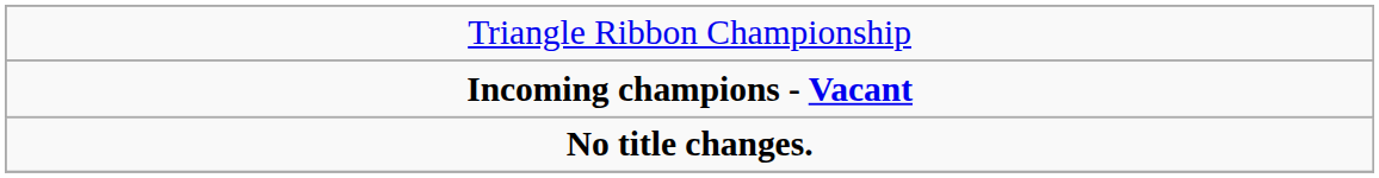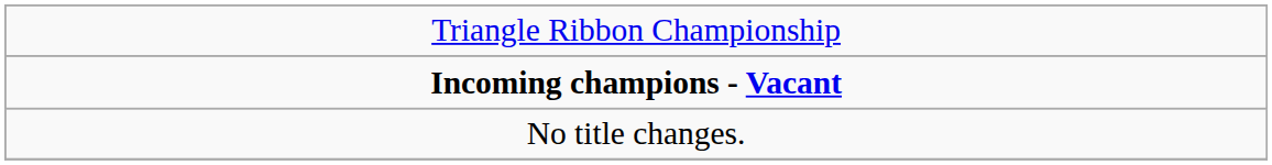No title changes. | column 1: bold -> normal
